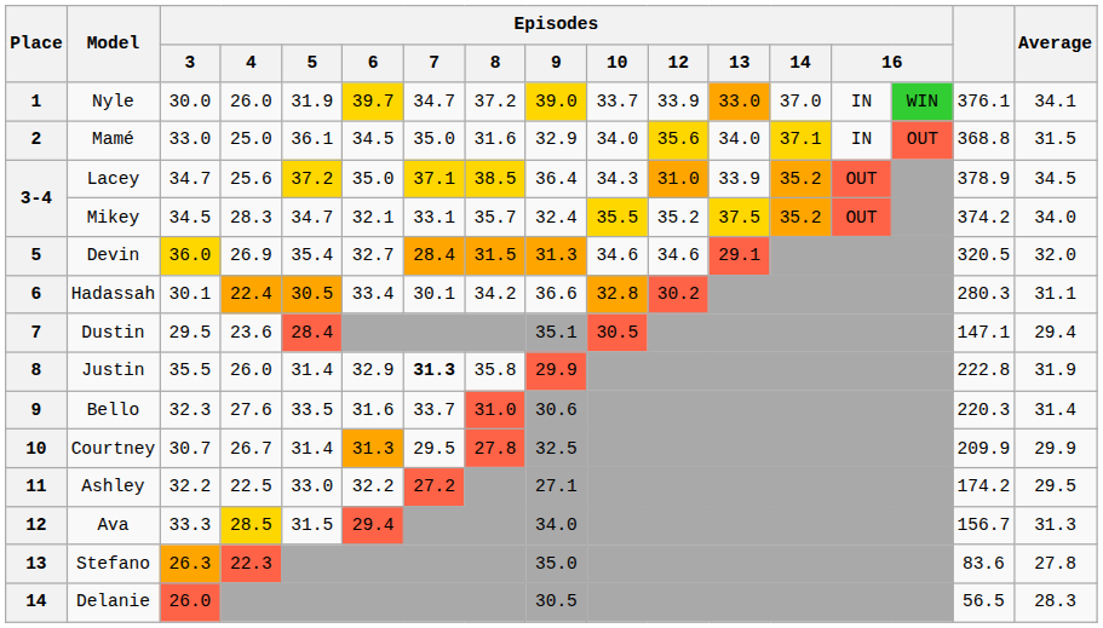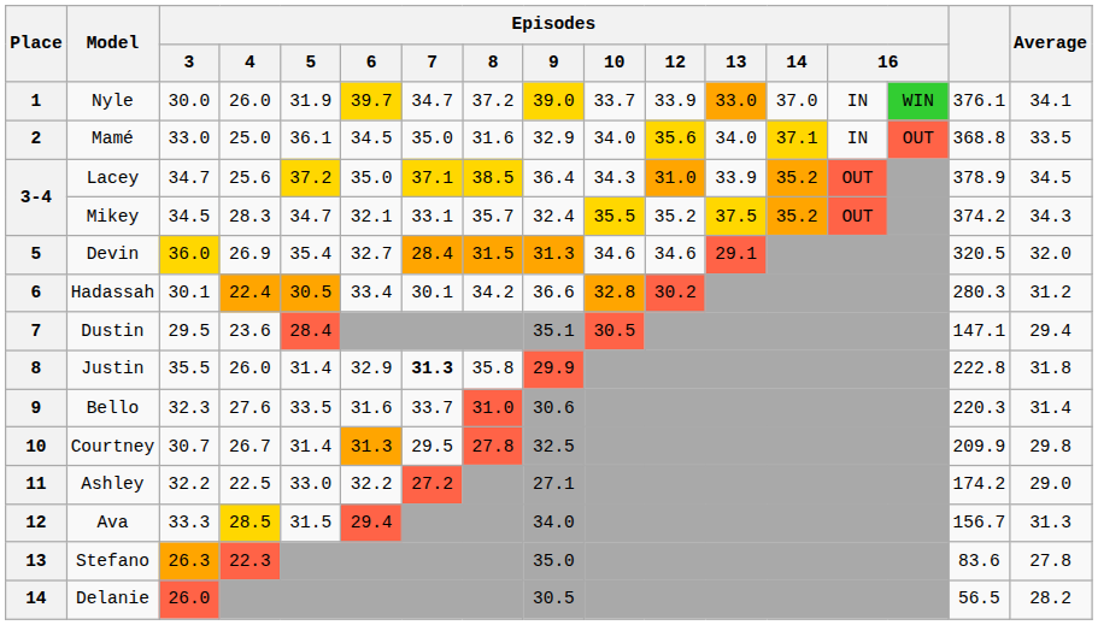Mamé | Average: 31.5 -> 33.5
Mikey | Average: 34.0 -> 34.3
Hadassah | Average: 31.1 -> 31.2
Justin | Average: 31.9 -> 31.8
Courtney | Average: 29.9 -> 29.8
Ashley | Average: 29.5 -> 29.0
Delanie | Average: 28.3 -> 28.2
